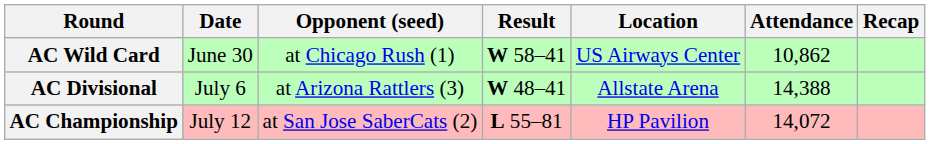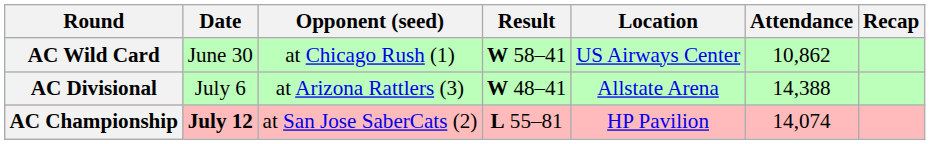AC Championship | Date: normal -> bold
AC Championship | Attendance: 14,072 -> 14,074
